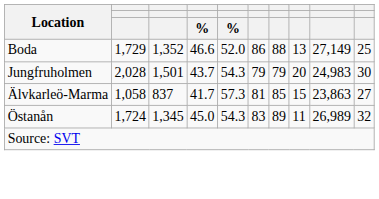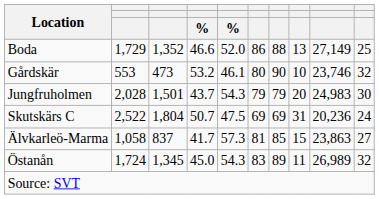+ row: Gårdskär | 553 | 473 | 53.2 | 46.1 | 80 | 90 | 10 | 23,746 | 32
+ row: Skutskärs C | 2,522 | 1,804 | 50.7 | 47.5 | 69 | 69 | 31 | 20,236 | 24
